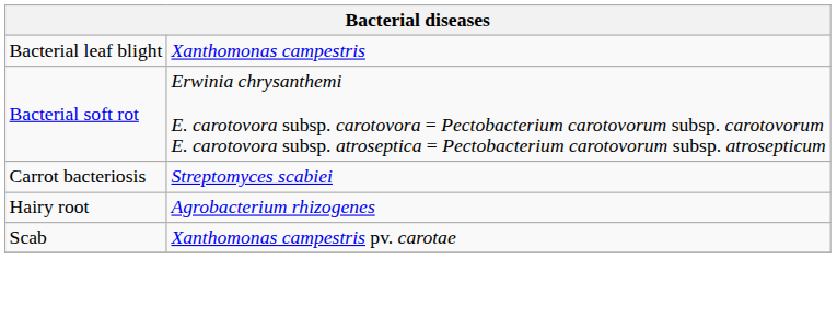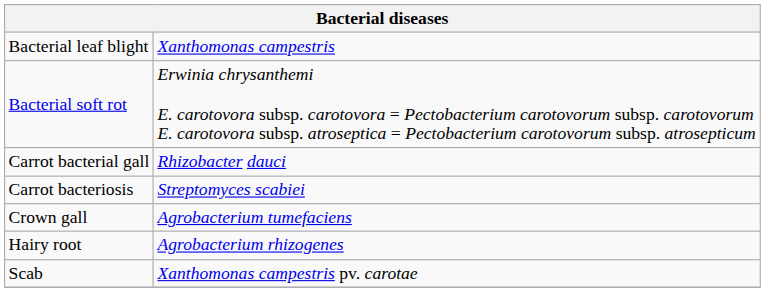+ row: Carrot bacterial gall | Rhizobacter dauci
+ row: Crown gall | Agrobacterium tumefaciens
